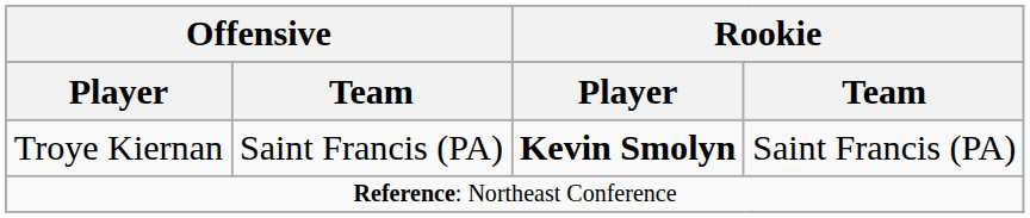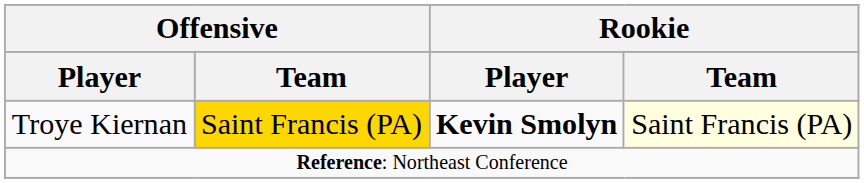Troye Kiernan | Offensive / Team: no background -> gold background
Troye Kiernan | Rookie / Team: no background -> lightyellow background
